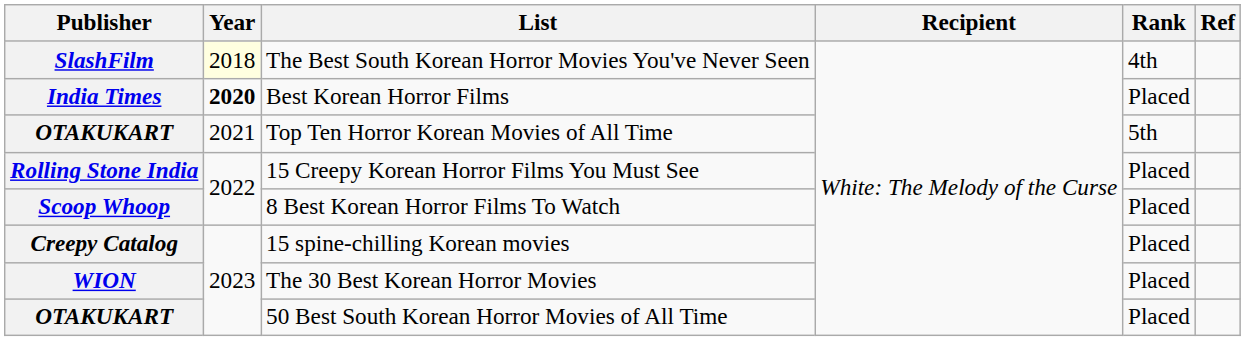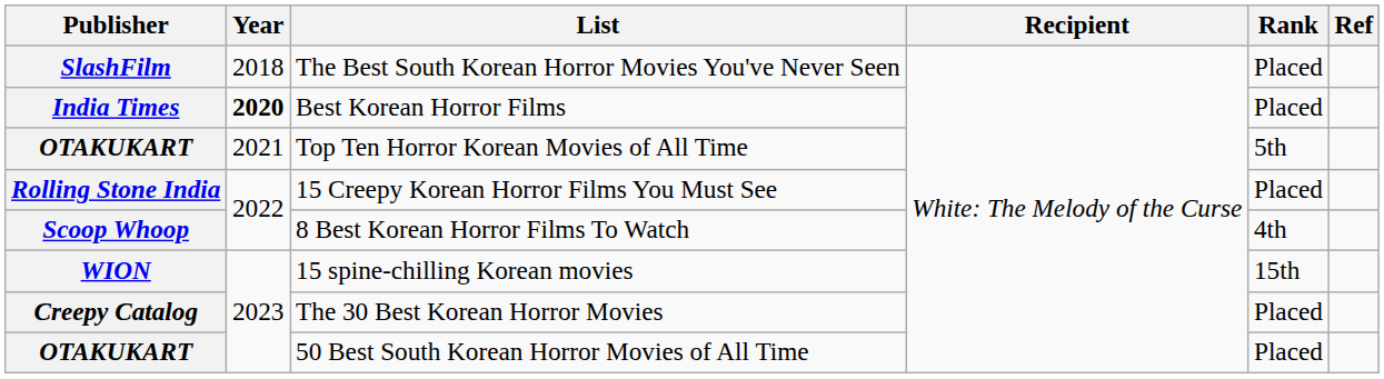The Best South Korean Horror Movies You've Never Seen | Year: lightyellow background -> no background
The Best South Korean Horror Movies You've Never Seen | Rank: 4th -> Placed
8 Best Korean Horror Films To Watch | Rank: Placed -> 4th
15 spine-chilling Korean movies | Publisher: Creepy Catalog -> WION
15 spine-chilling Korean movies | Rank: Placed -> 15th
The 30 Best Korean Horror Movies | Publisher: WION -> Creepy Catalog
